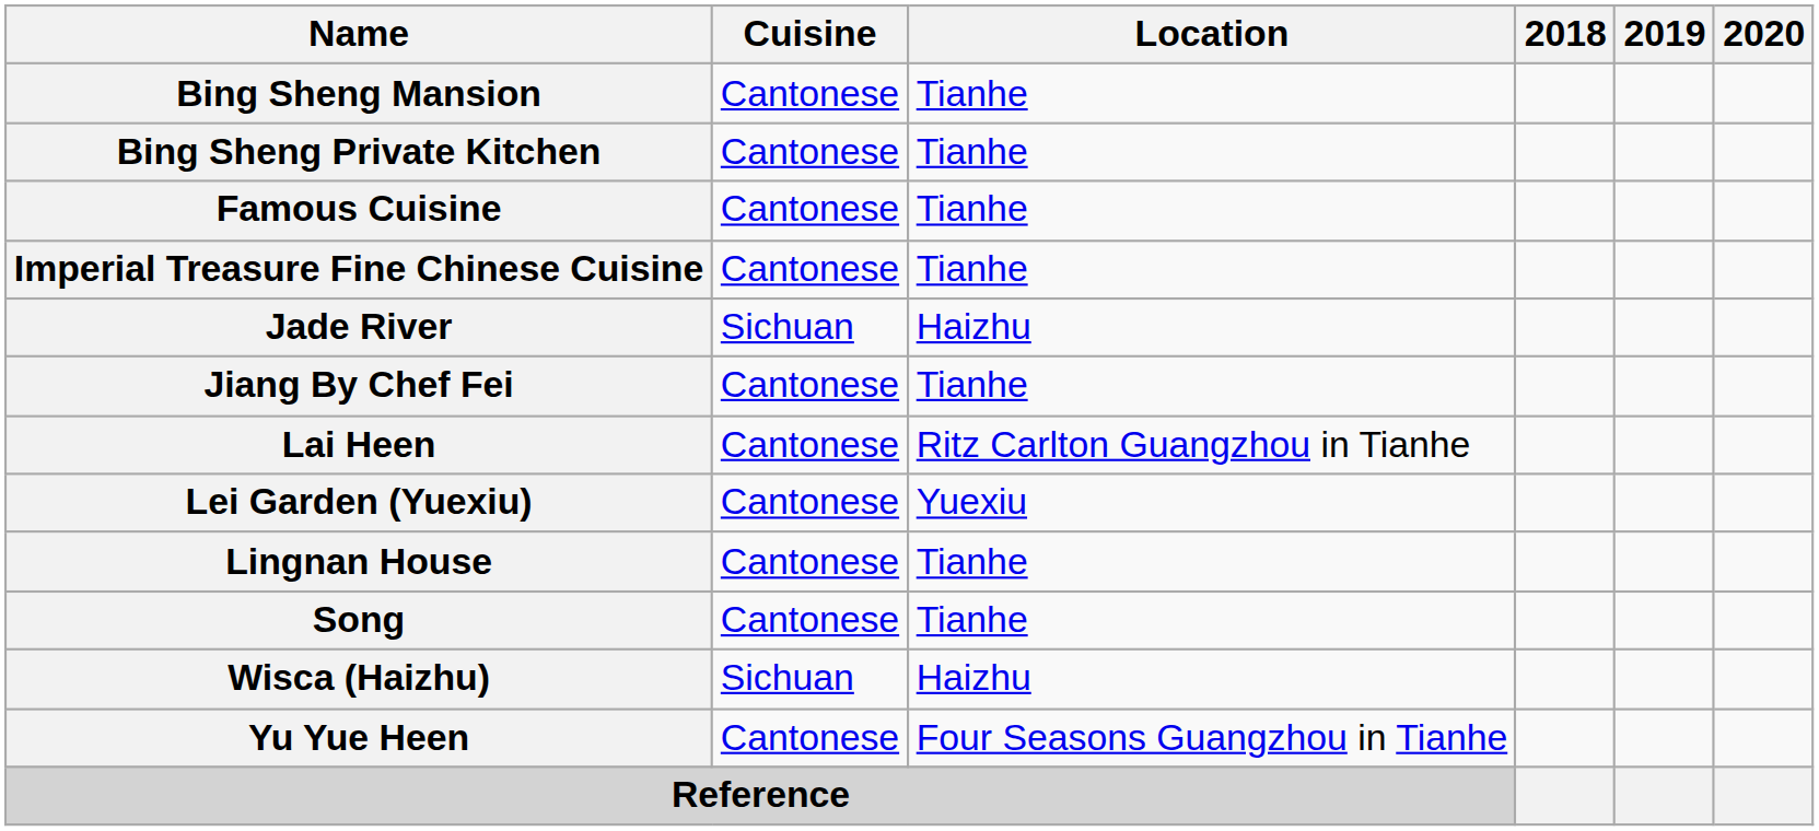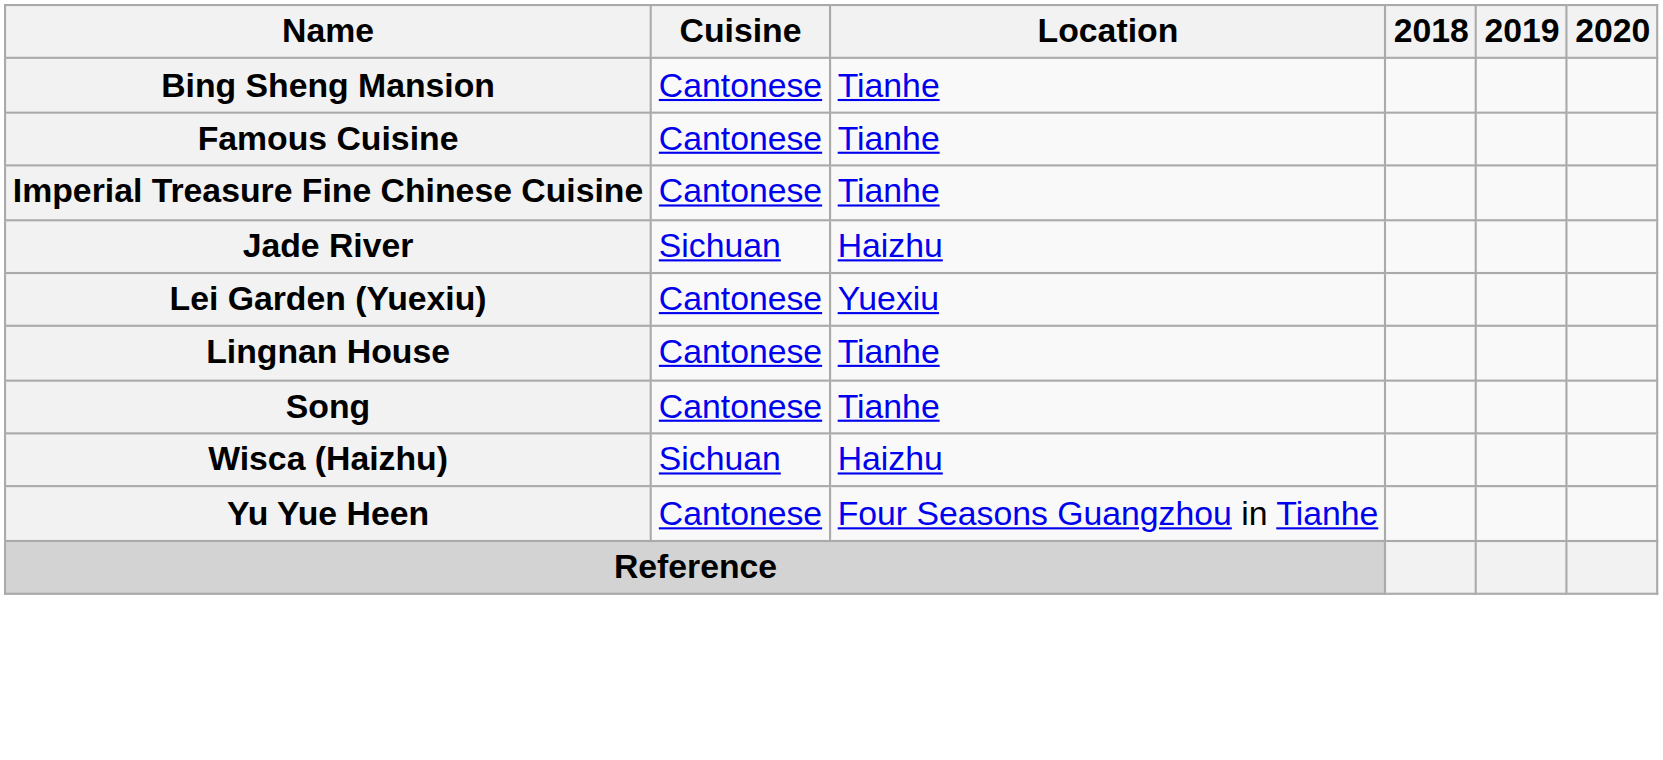- row: Bing Sheng Private Kitchen | Cantonese | Tianhe
- row: Jiang By Chef Fei | Cantonese | Tianhe
- row: Lai Heen | Cantonese | Ritz Carlton Guangzhou in Tianhe
